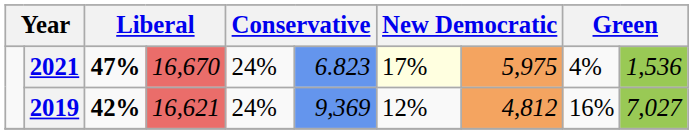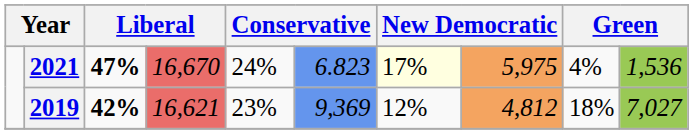2019 | column 5: 24% -> 23%
2019 | column 9: 16% -> 18%
